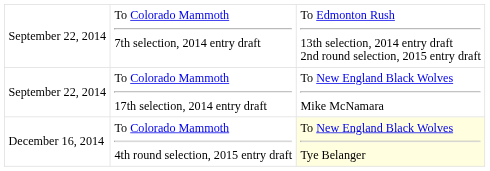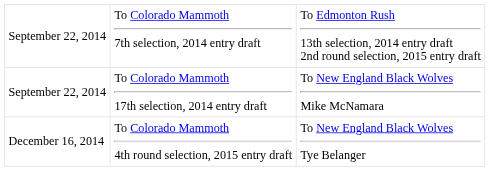December 16, 2014 | column 3: lightyellow background -> no background
